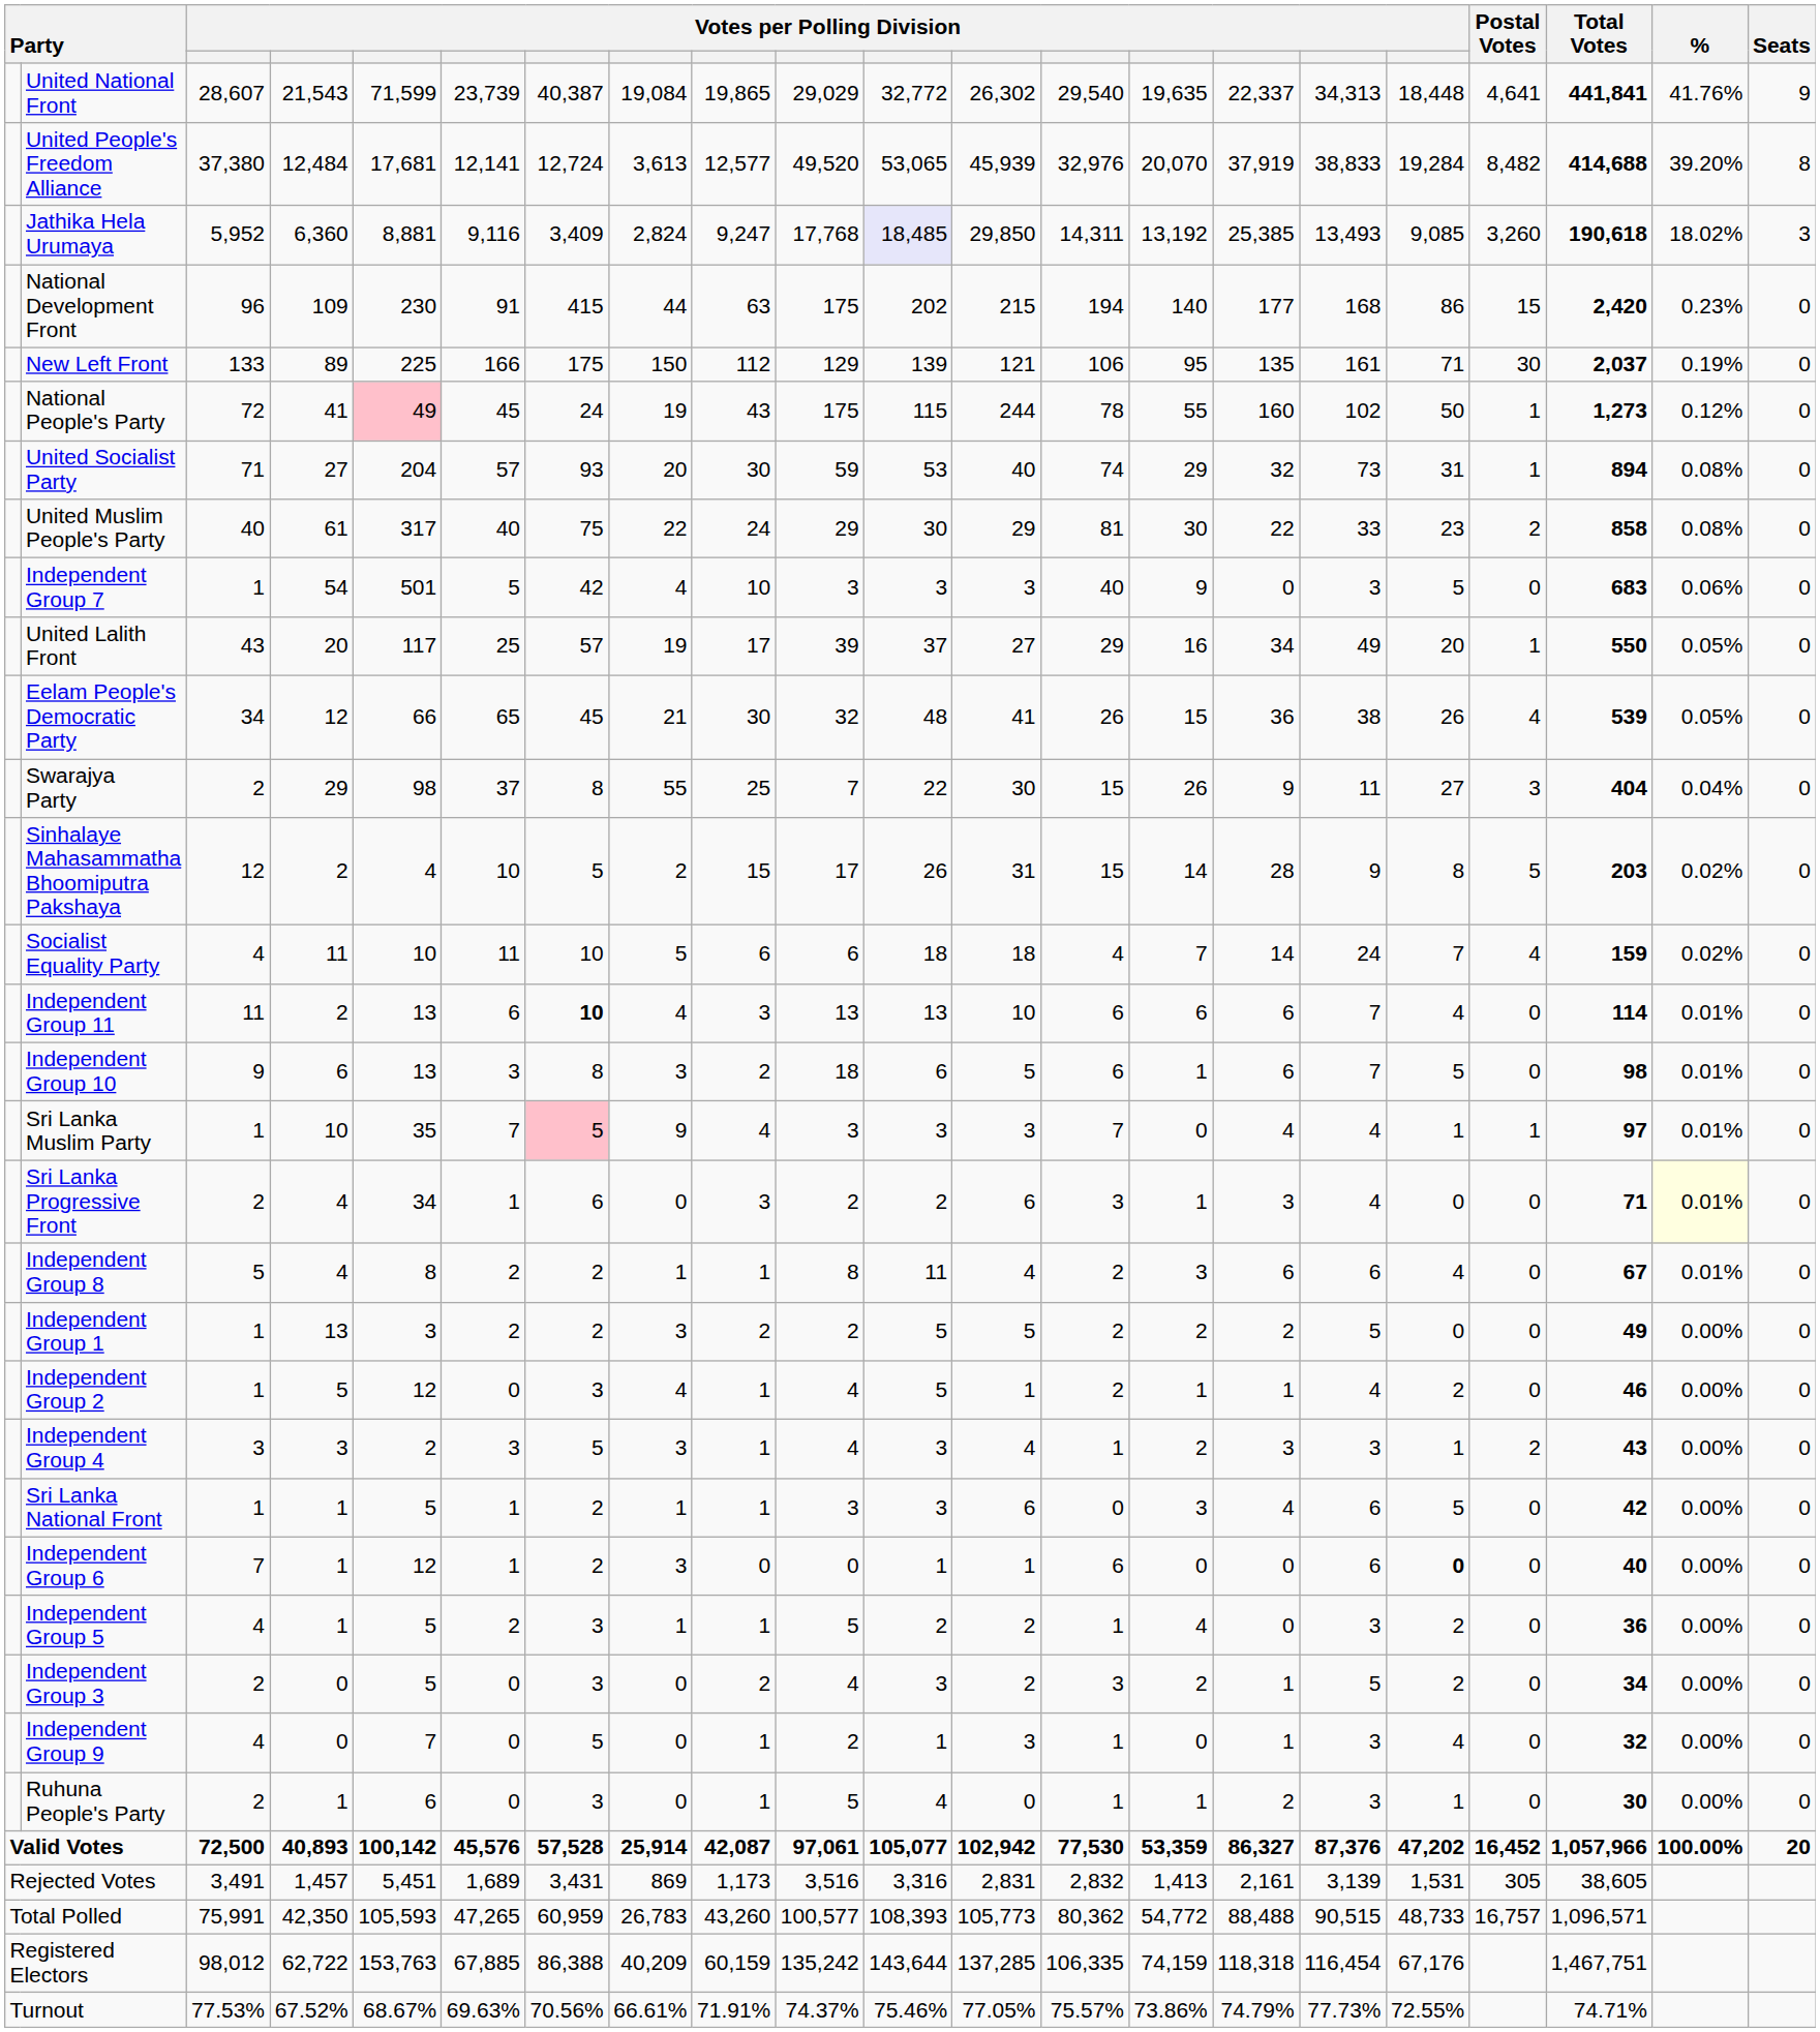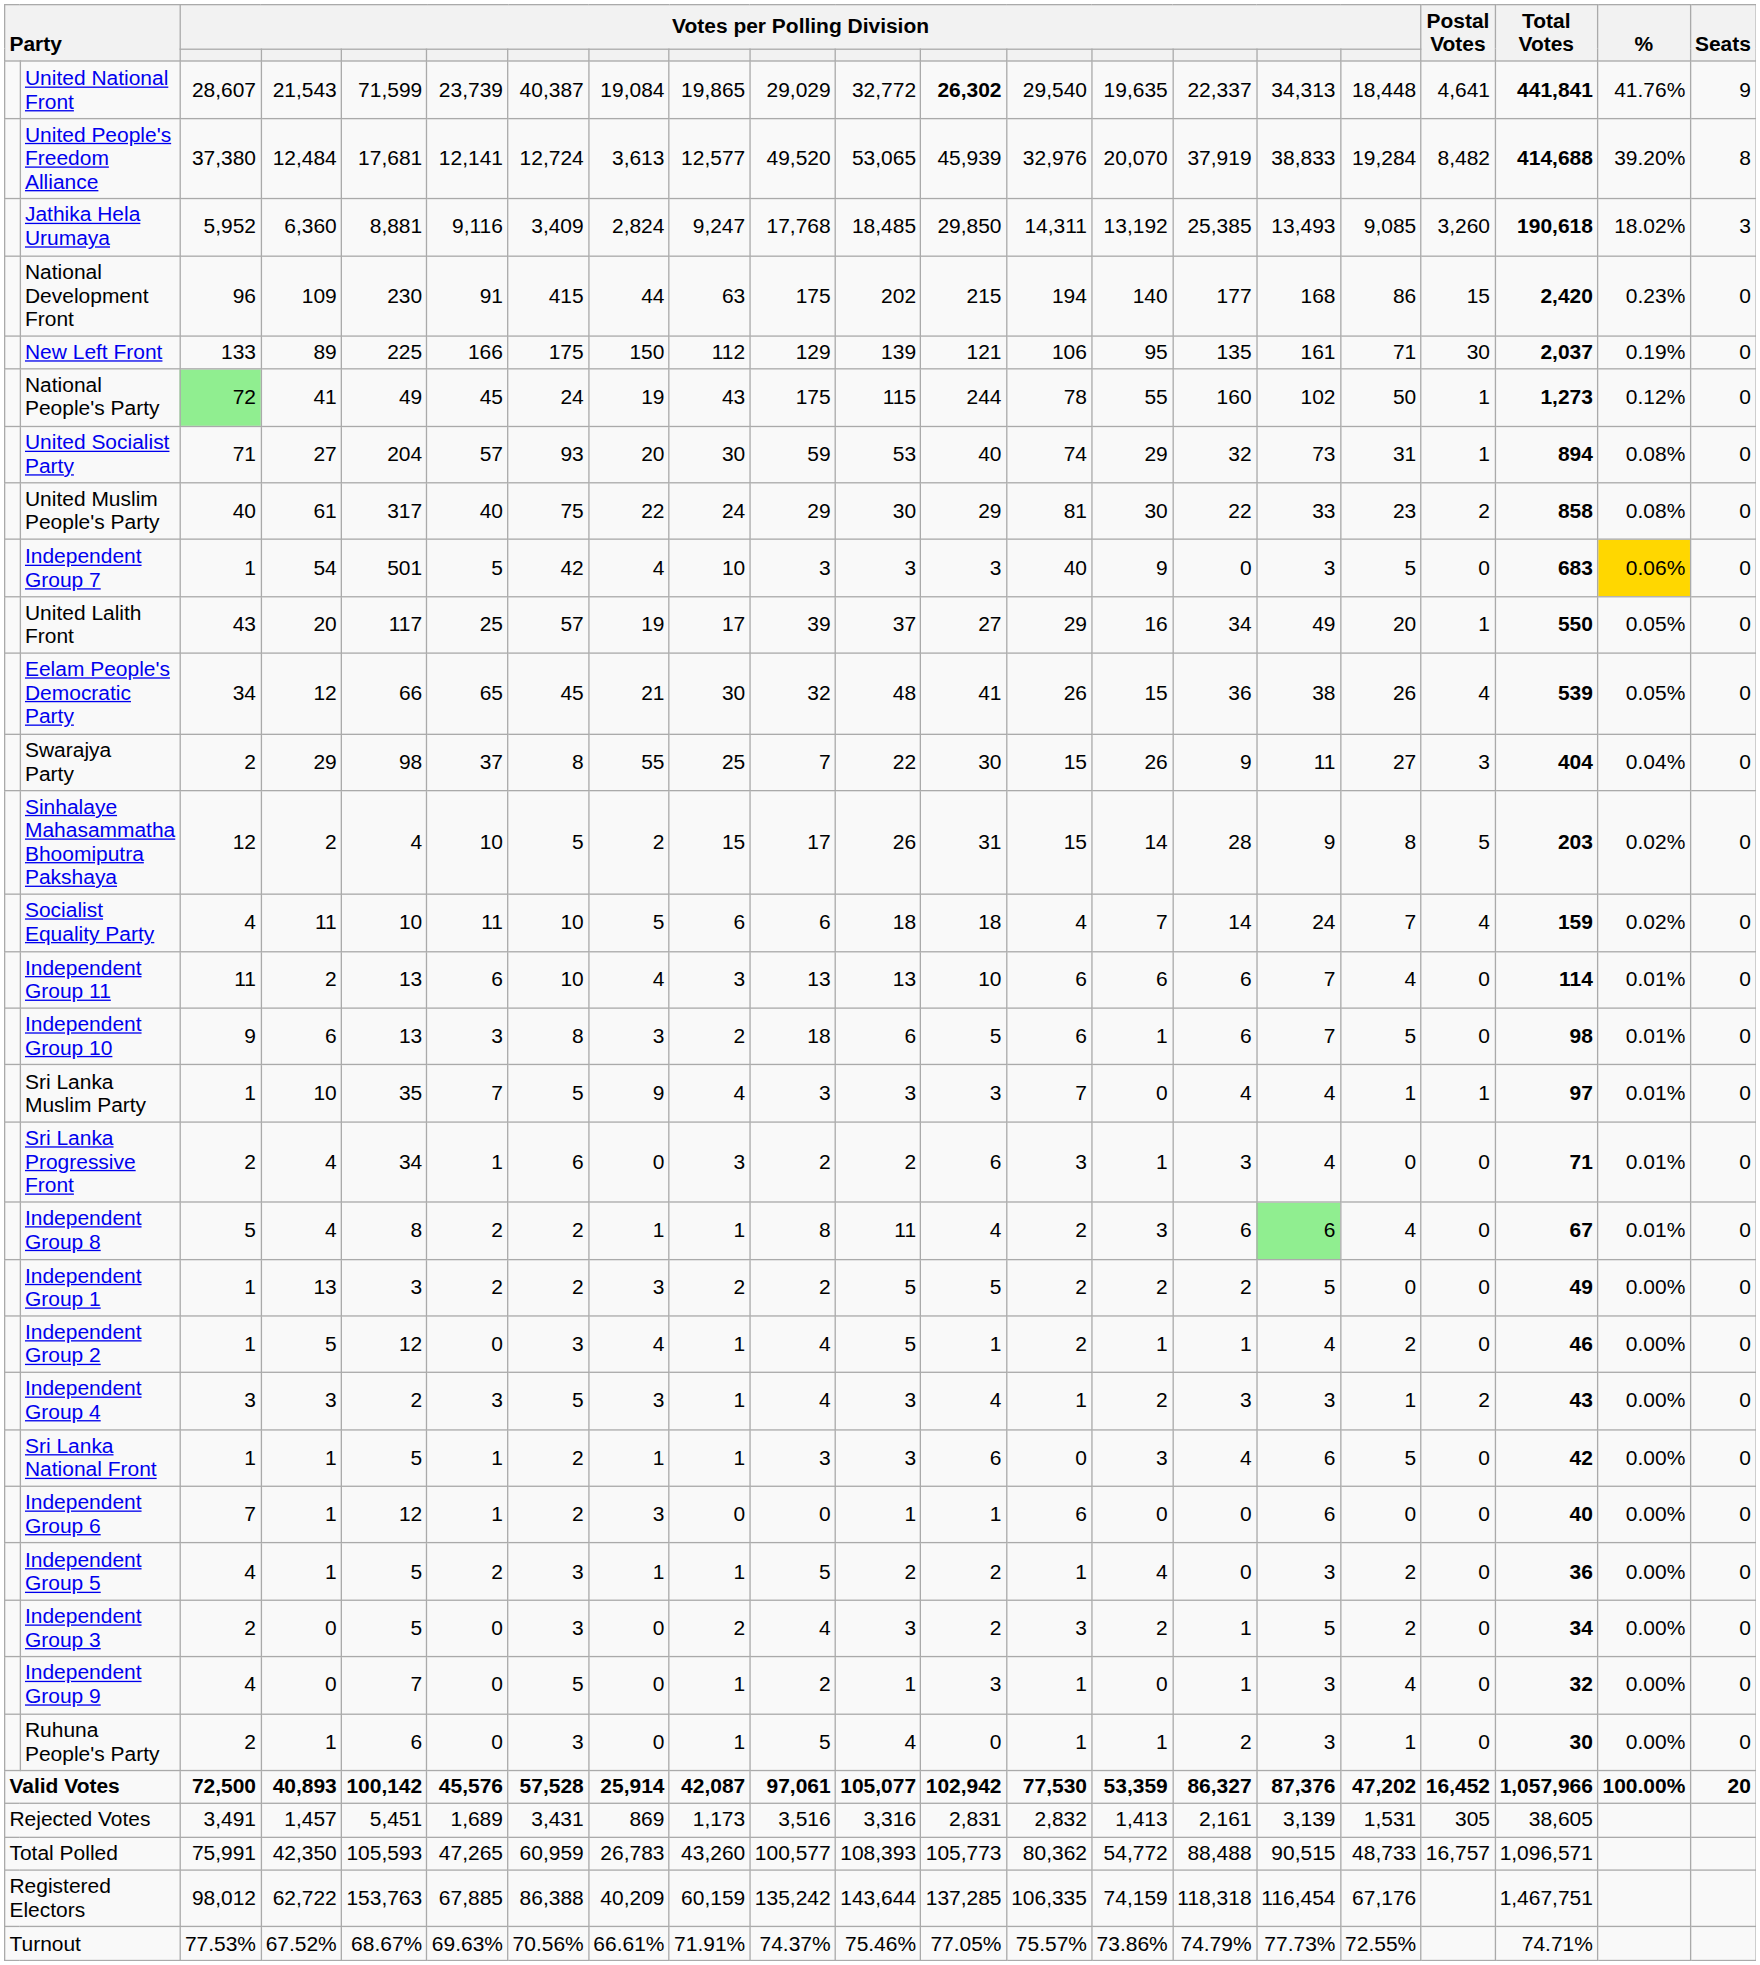United National Front | column 12: normal -> bold
Jathika Hela Urumaya | column 11: lavender background -> no background
National People's Party | column 3: no background -> lightgreen background
National People's Party | column 5: pink background -> no background
Independent Group 7 | %: no background -> gold background
Independent Group 11 | column 7: bold -> normal
Sri Lanka Muslim Party | column 7: pink background -> no background
Sri Lanka Progressive Front | %: lightyellow background -> no background
Independent Group 8 | column 16: no background -> lightgreen background
Independent Group 6 | column 17: bold -> normal
